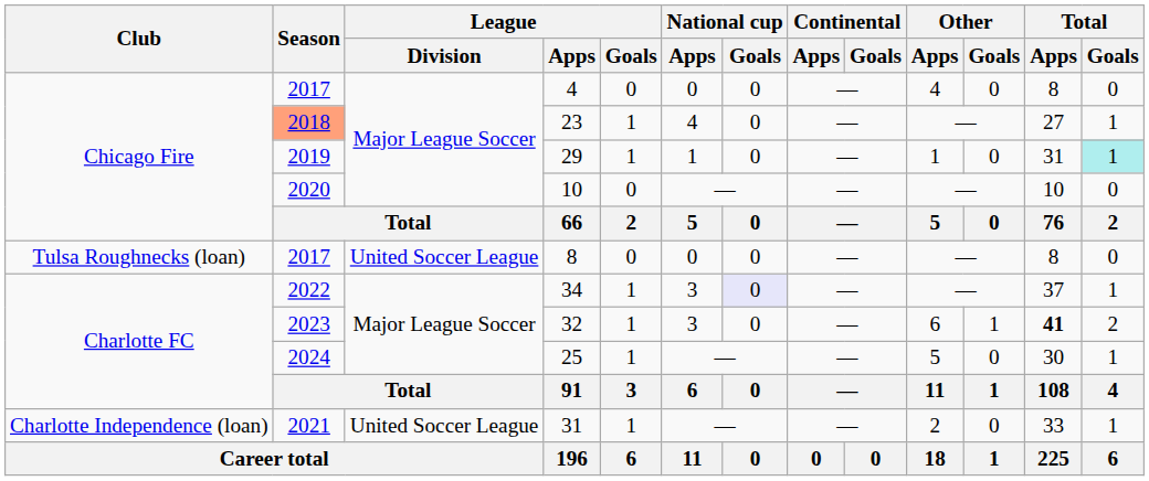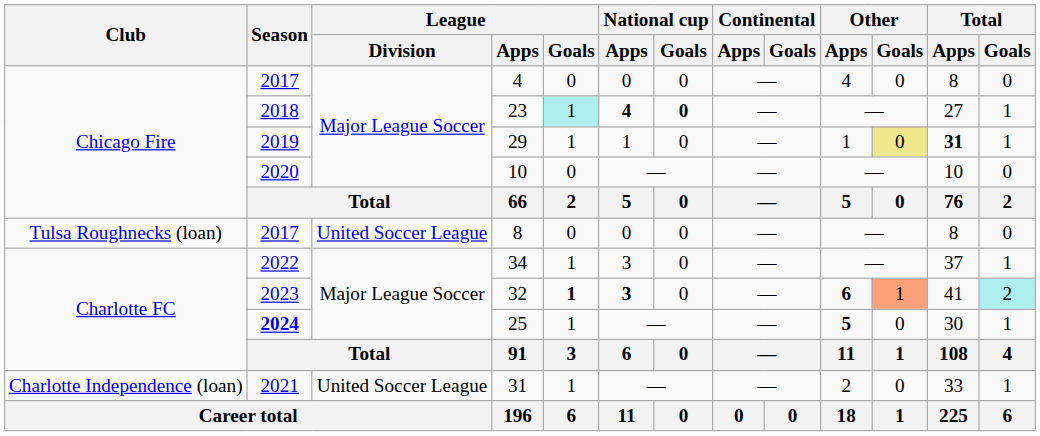23 | Season: lightsalmon background -> no background
23 | League / Goals: no background -> paleturquoise background
23 | National cup / Apps: normal -> bold
23 | National cup / Goals: normal -> bold
29 | Other / Goals: no background -> khaki background
29 | Total / Apps: normal -> bold
29 | Total / Goals: paleturquoise background -> no background
34 | National cup / Goals: lavender background -> no background
32 | League / Goals: normal -> bold
32 | National cup / Apps: normal -> bold
32 | Other / Apps: normal -> bold
32 | Other / Goals: no background -> lightsalmon background
32 | Total / Apps: bold -> normal
32 | Total / Goals: no background -> paleturquoise background
25 | Season: normal -> bold
25 | Other / Apps: normal -> bold
